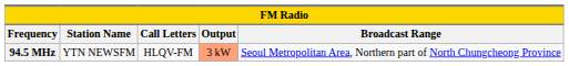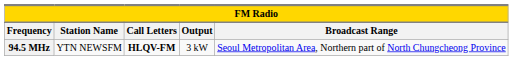94.5 MHz | Call Letters: normal -> bold
94.5 MHz | Output: lightsalmon background -> no background
